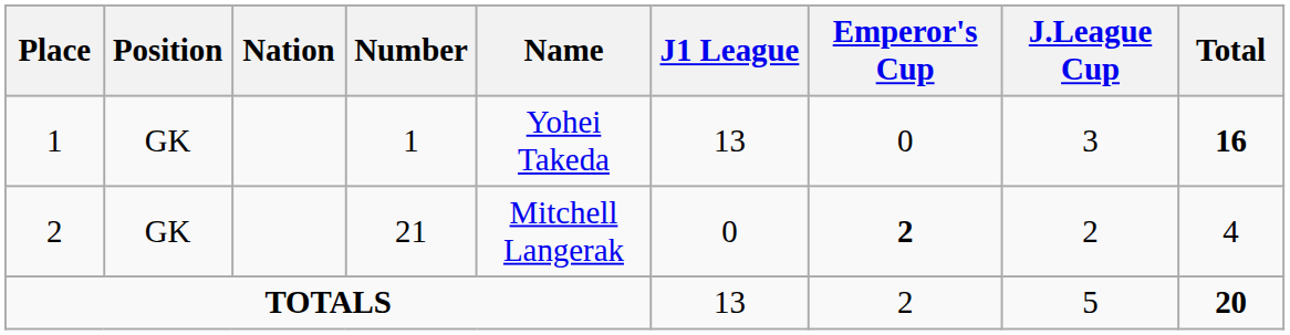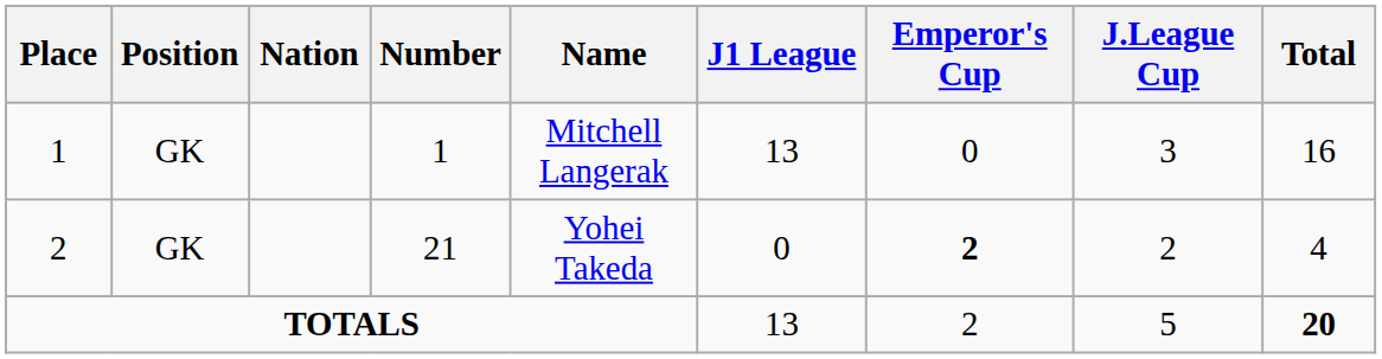row 2 | Name: Yohei Takeda -> Mitchell Langerak
row 2 | Total: bold -> normal
row 3 | Name: Mitchell Langerak -> Yohei Takeda
